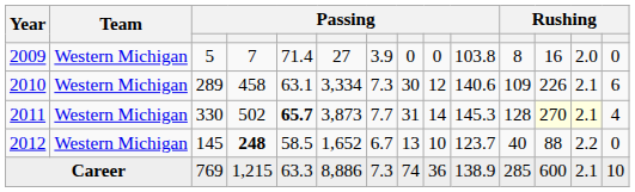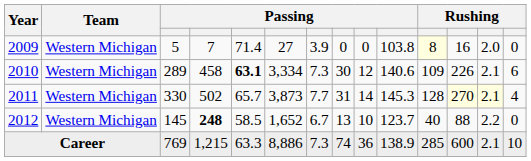2009 | column 11: no background -> lightyellow background
2010 | column 5: normal -> bold
2011 | column 5: bold -> normal
